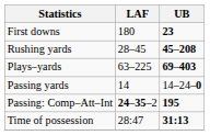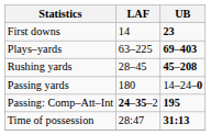First downs | LAF: 180 -> 14
rows swapped: Plays–yards <-> Rushing yards
Passing yards | LAF: 14 -> 180
